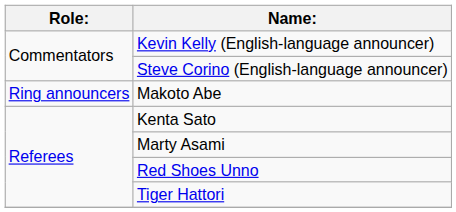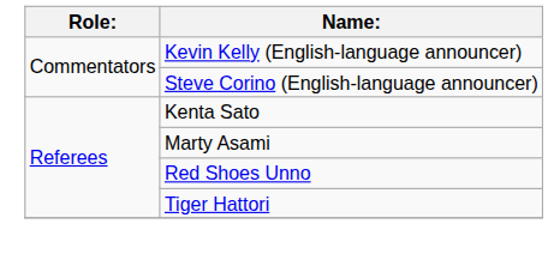- row: Ring announcers | Makoto Abe
